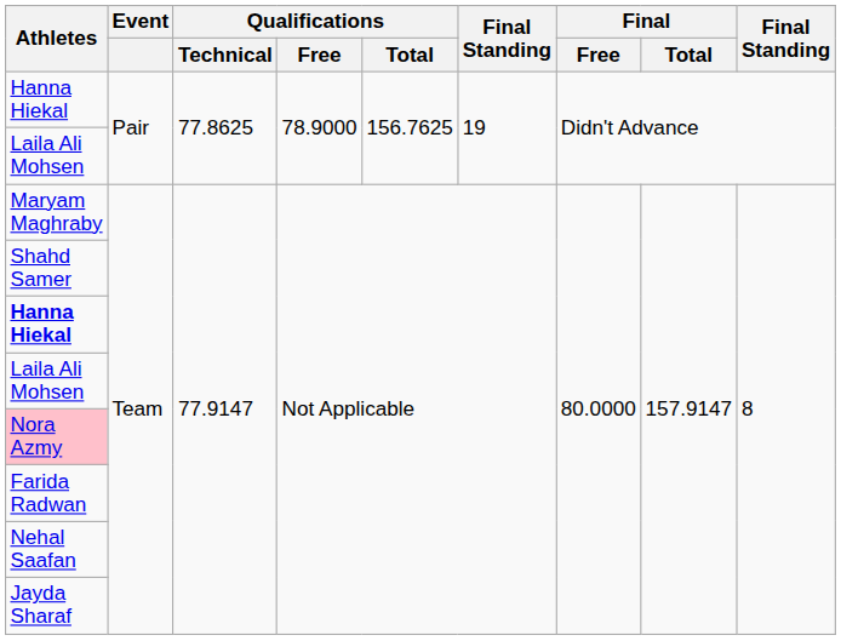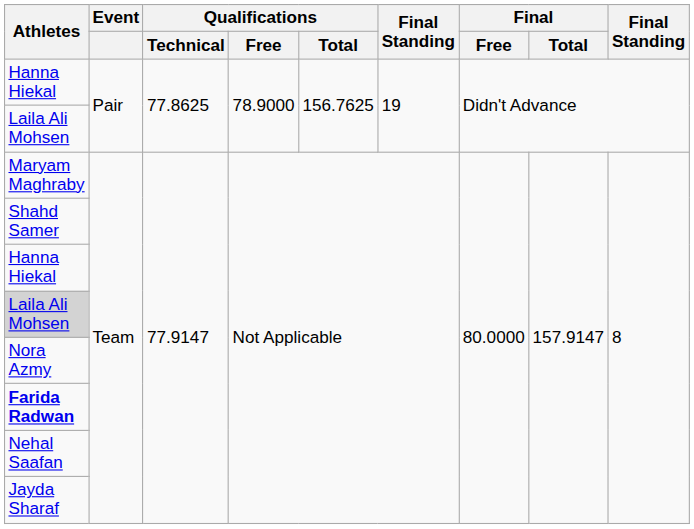Hanna Hiekal / Team | Athletes: bold -> normal
Laila Ali Mohsen / Team | Athletes: no background -> lightgrey background
Nora Azmy | Athletes: pink background -> no background
Farida Radwan | Athletes: normal -> bold
